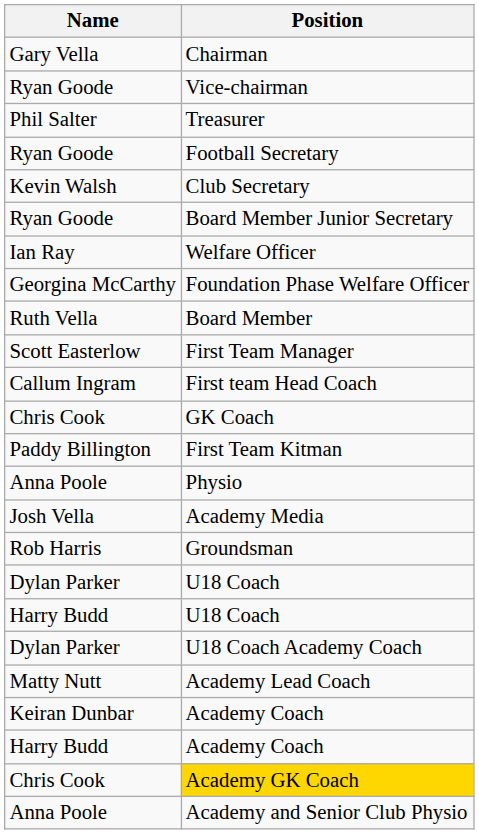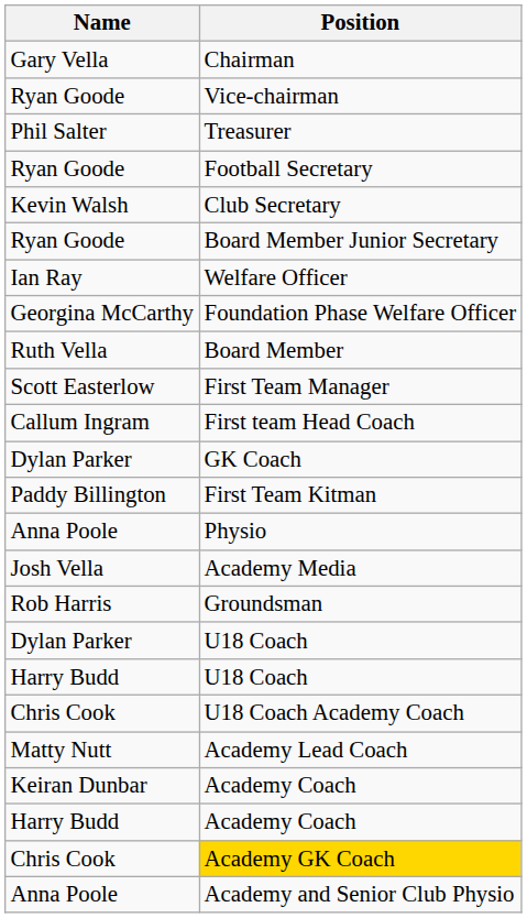row 13 | Name: Chris Cook -> Dylan Parker
row 20 | Name: Dylan Parker -> Chris Cook
